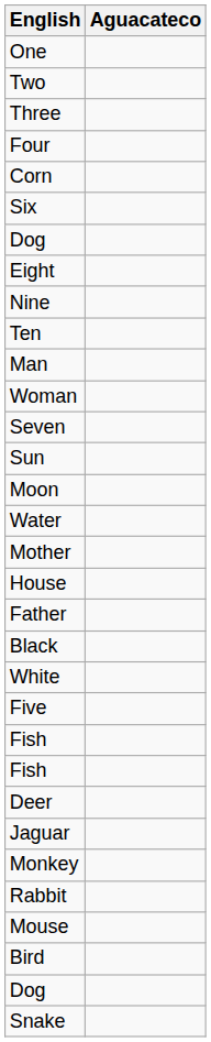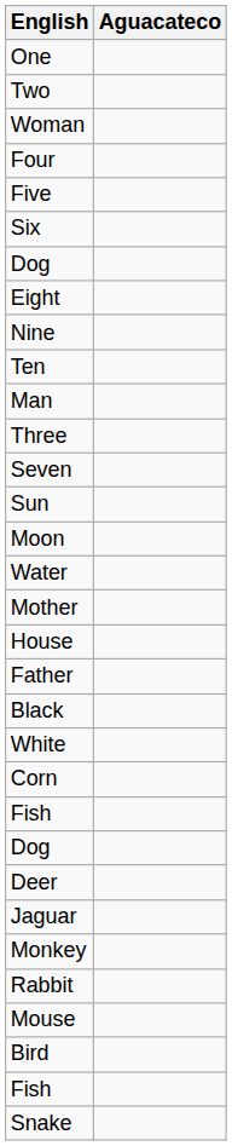row 4 | English: Three -> Woman
row 6 | English: Corn -> Five
row 13 | English: Woman -> Three
row 23 | English: Five -> Corn
row 25 | English: Fish -> Dog
row 32 | English: Dog -> Fish
